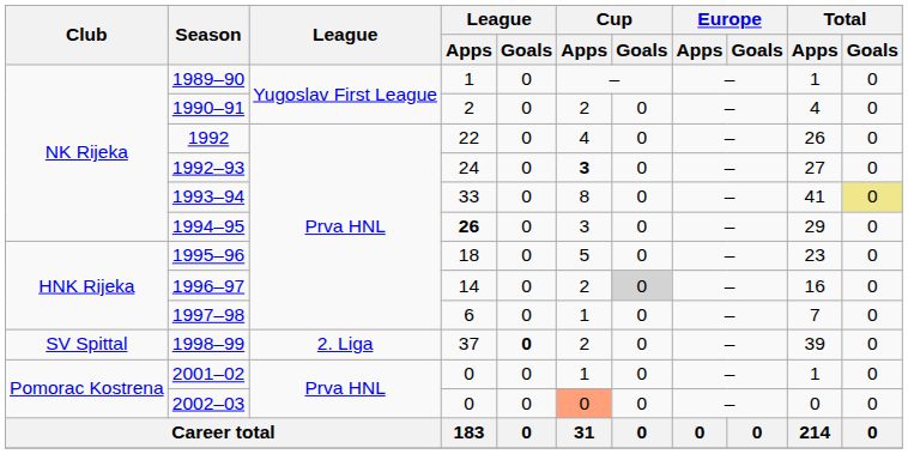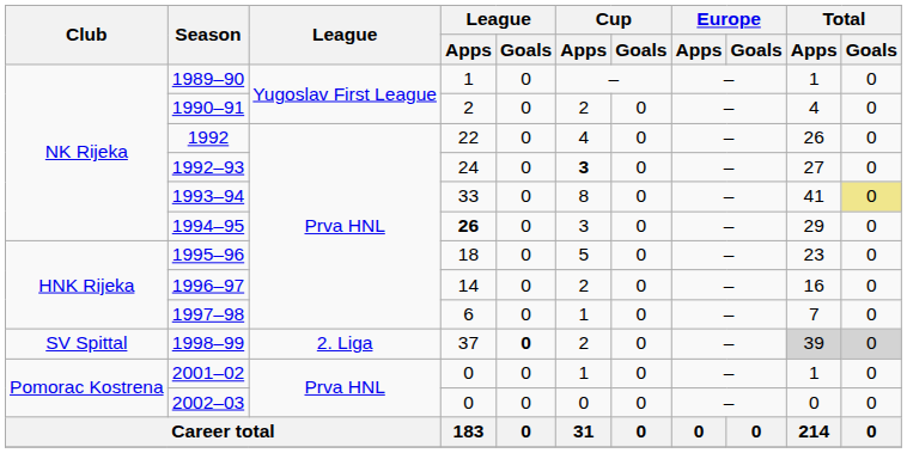1996–97 | Cup / Goals: lightgrey background -> no background
1998–99 | Total / Apps: no background -> lightgrey background
1998–99 | Total / Goals: no background -> lightgrey background
2002–03 | Cup / Apps: lightsalmon background -> no background
